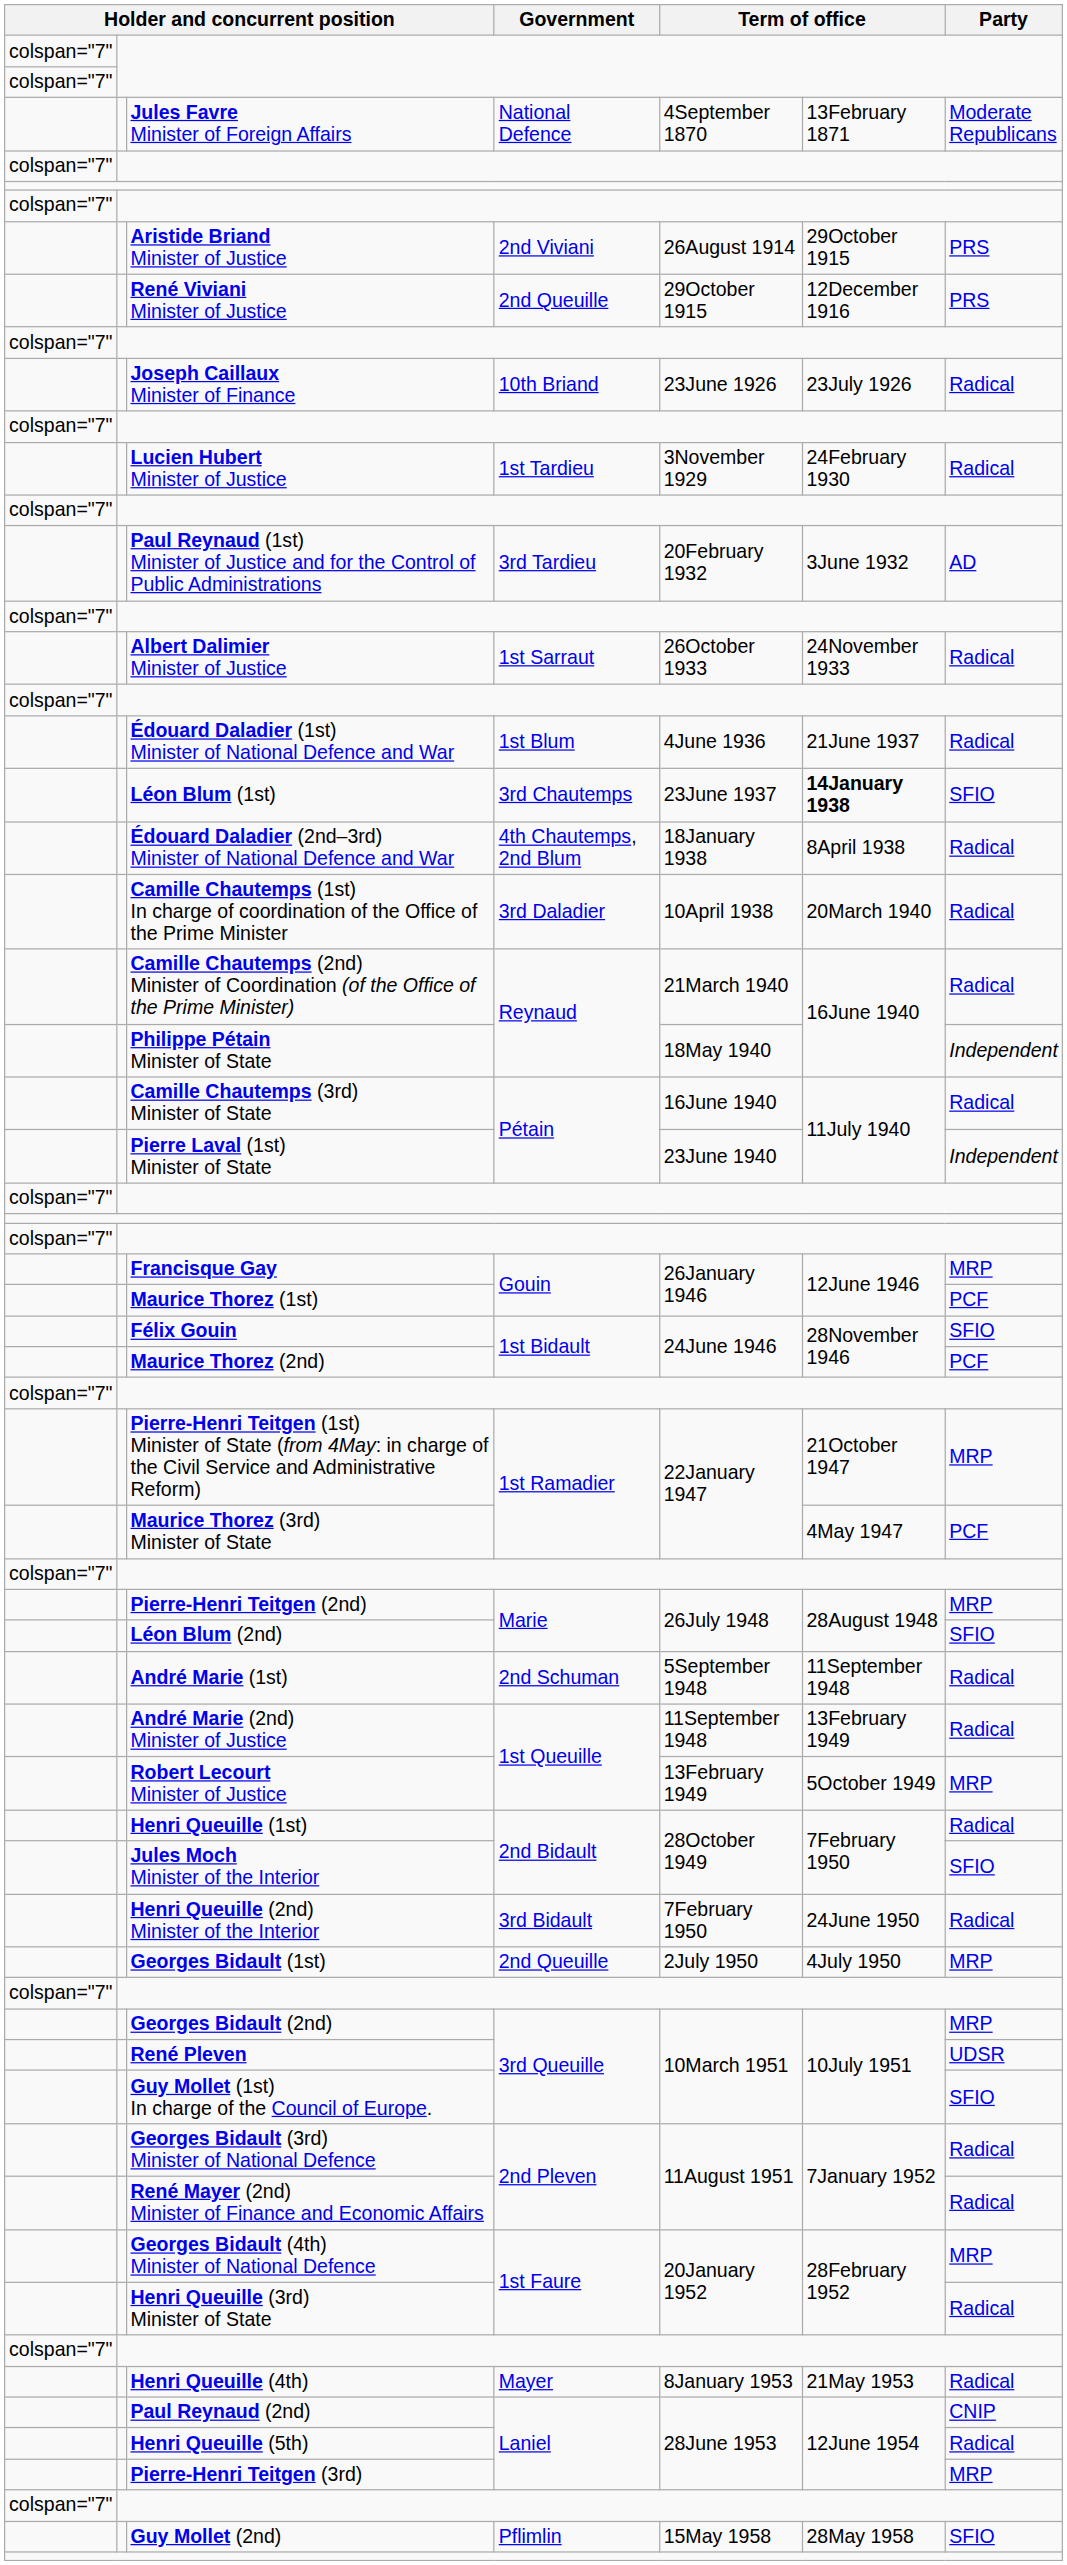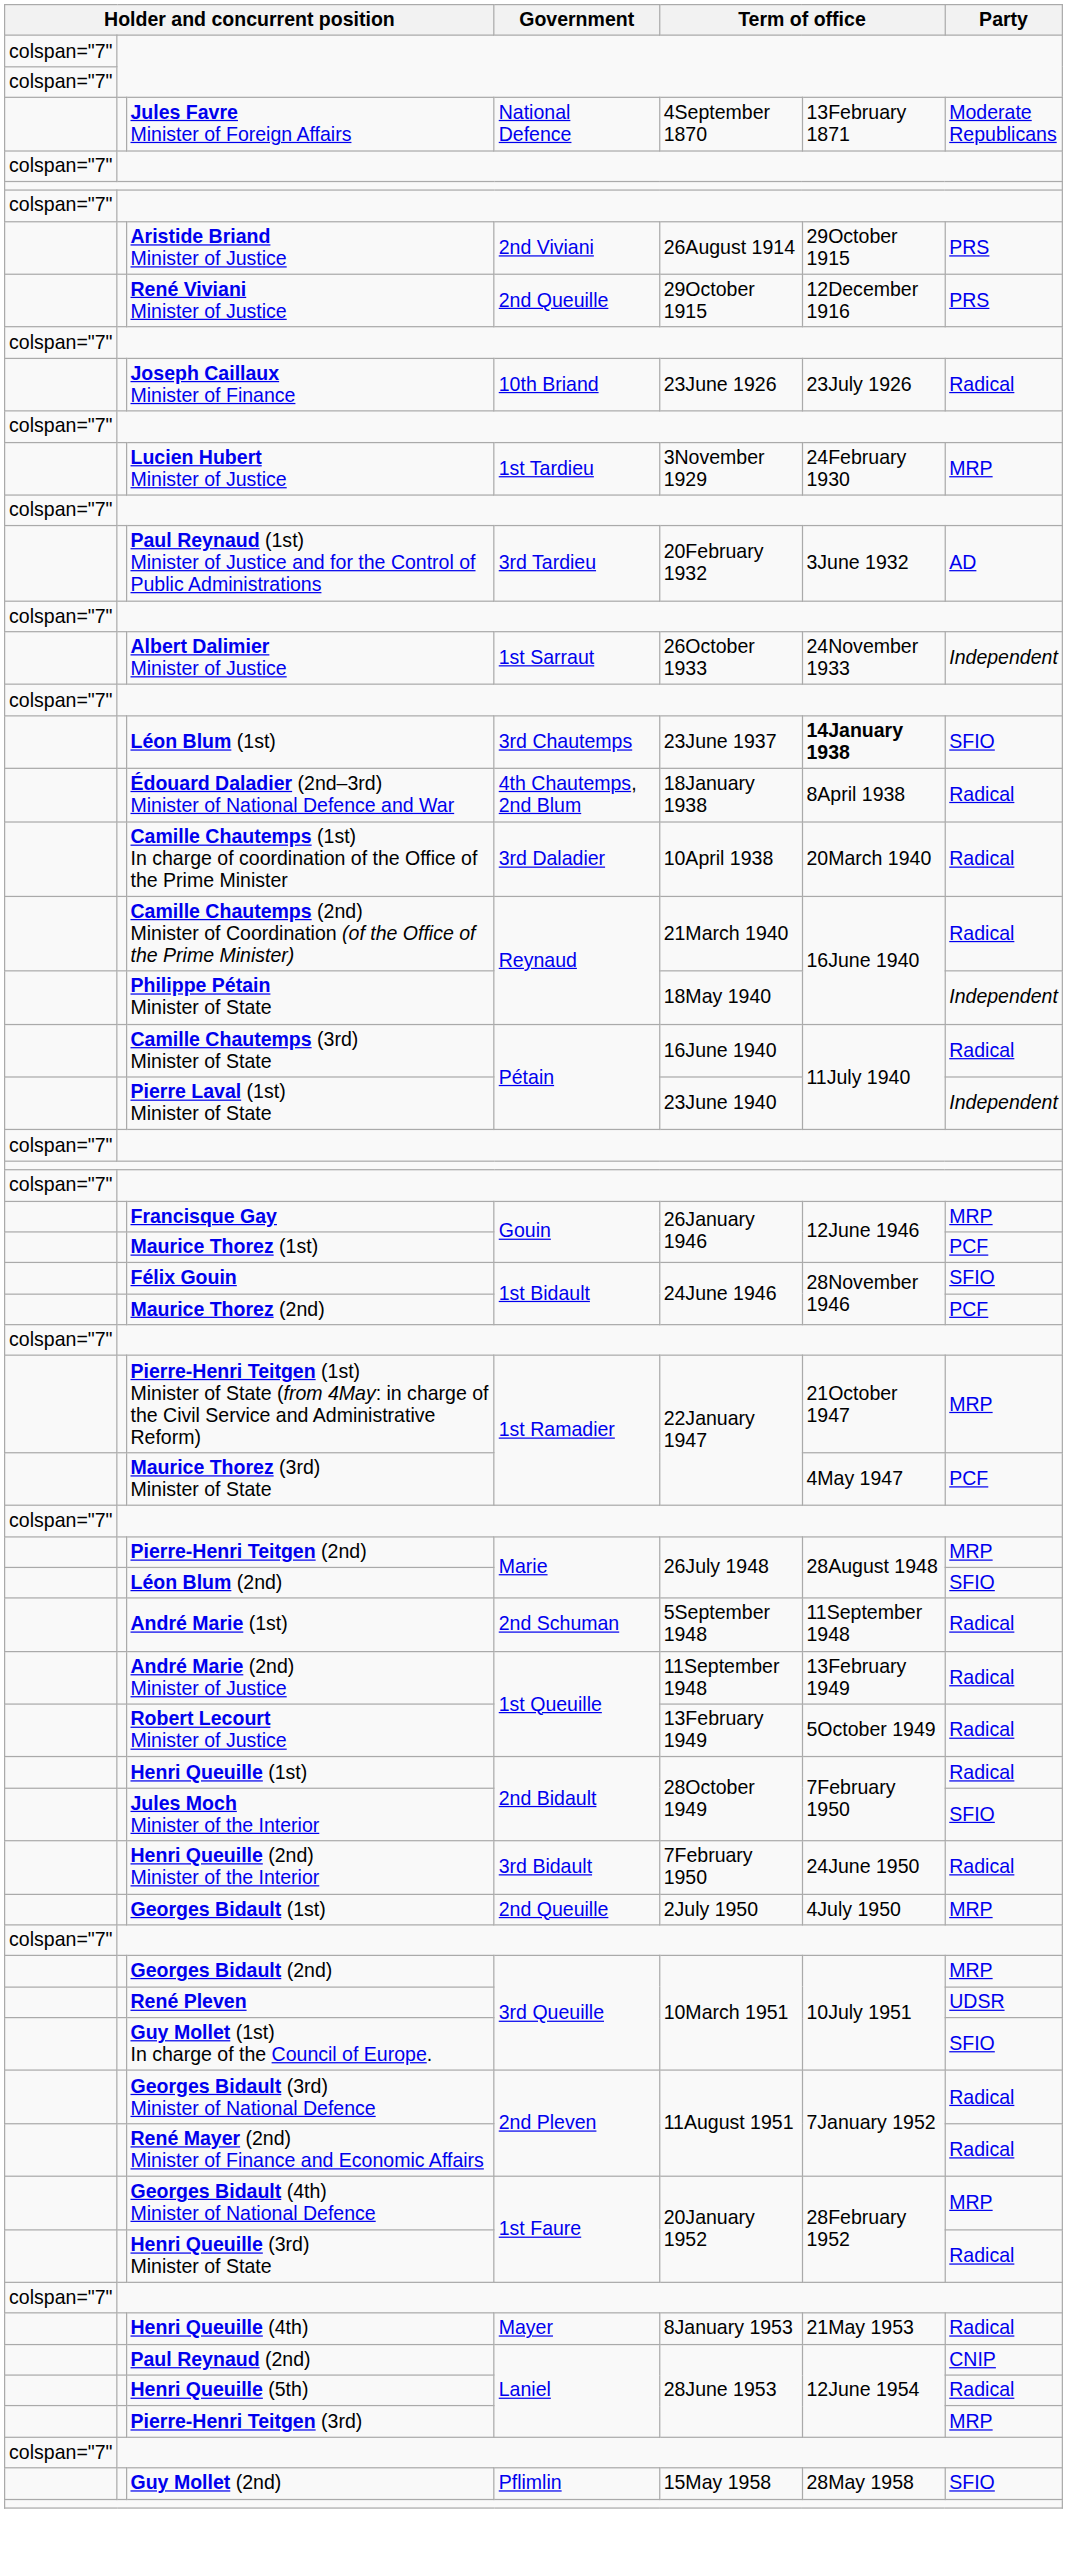Lucien Hubert Minister of Justice | Party: Radical -> MRP
Albert Dalimier Minister of Justice | Party: Radical -> Independent
- row: Édouard Daladier (1st) Minister of National Defence and War | 1st Blum | 4June 1936 | 21June 1937 | Radical
Robert Lecourt Minister of Justice | Party: MRP -> Radical
